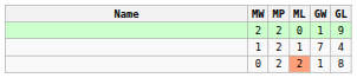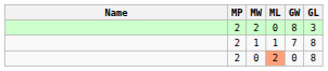columns swapped: MP <-> MW
row 2 | GW: 1 -> 8
row 2 | GL: 9 -> 3
row 3 | GL: 4 -> 8
row 4 | GW: 1 -> 0
